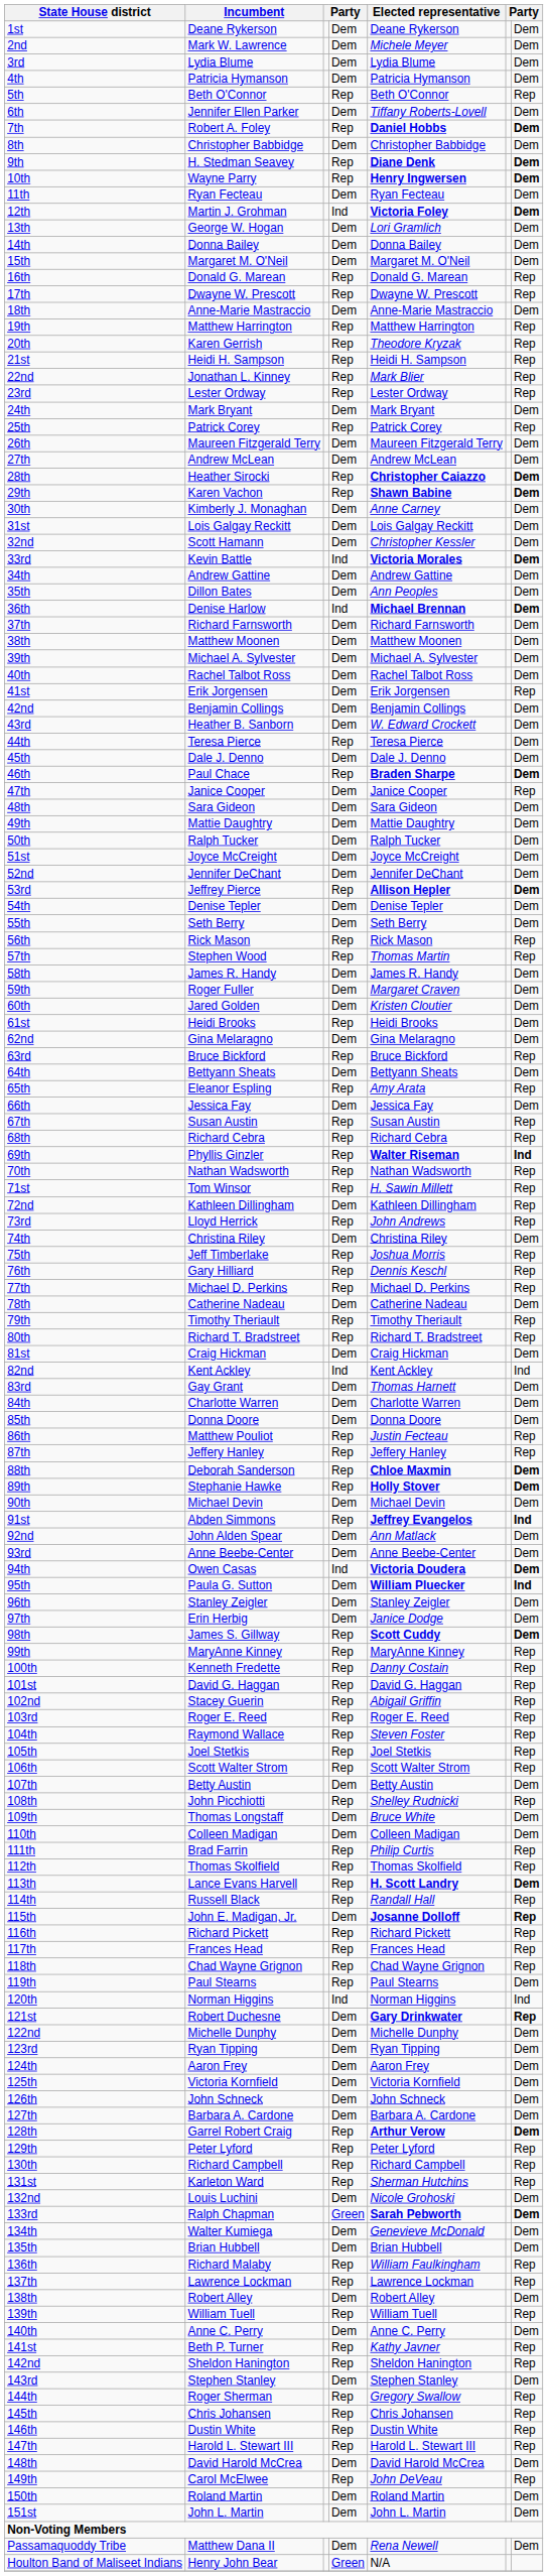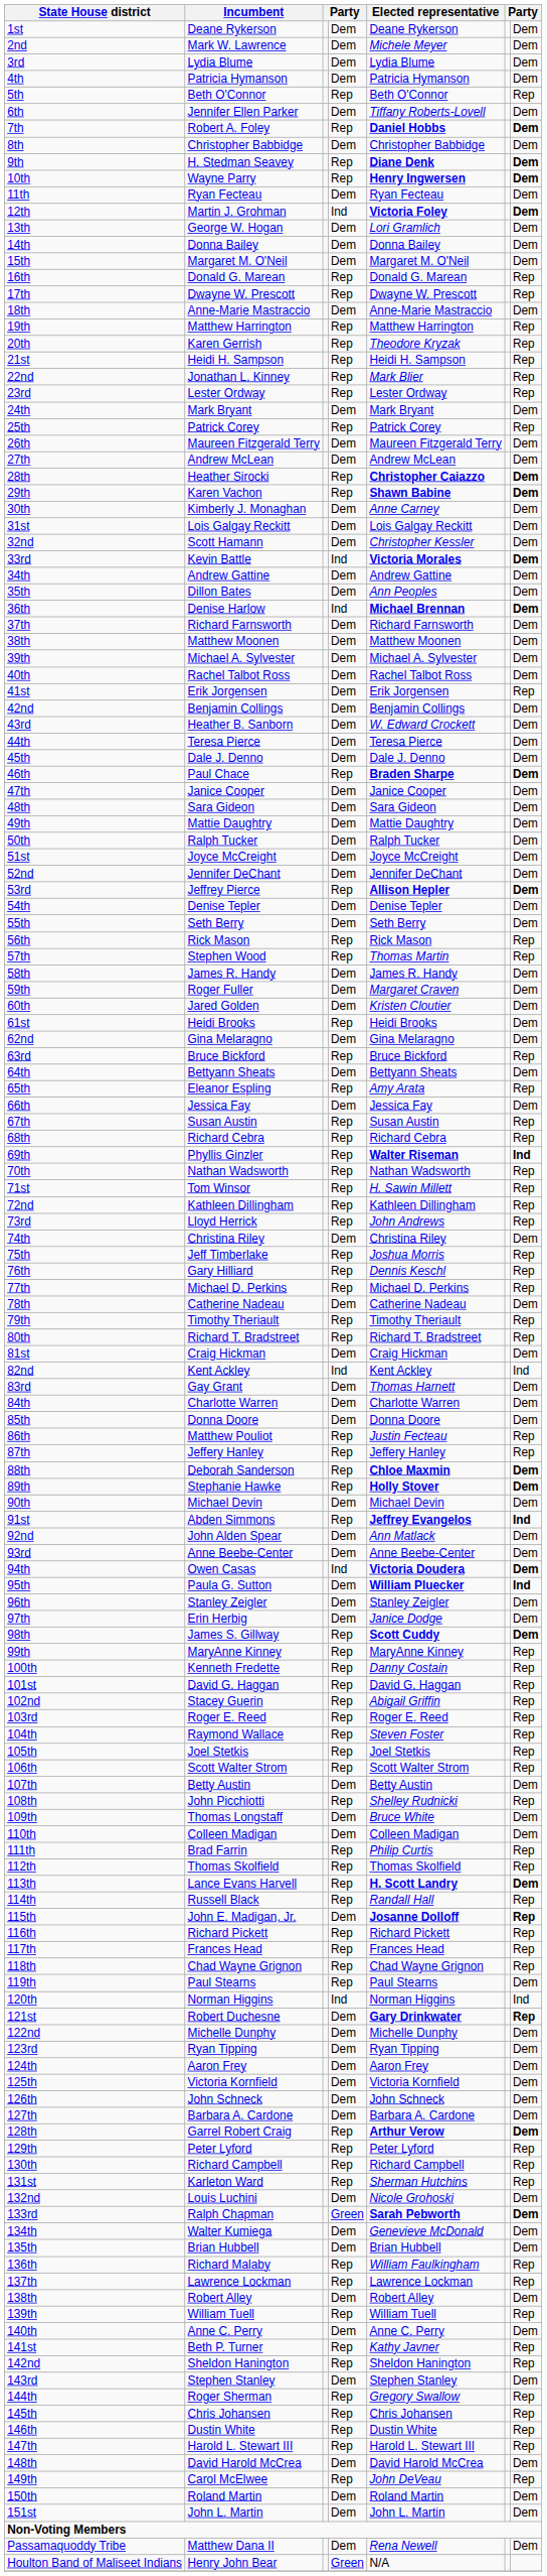44th | column 4: Rep -> Dem
47th | column 7: Rep -> Dem
72nd | column 4: Dem -> Rep
